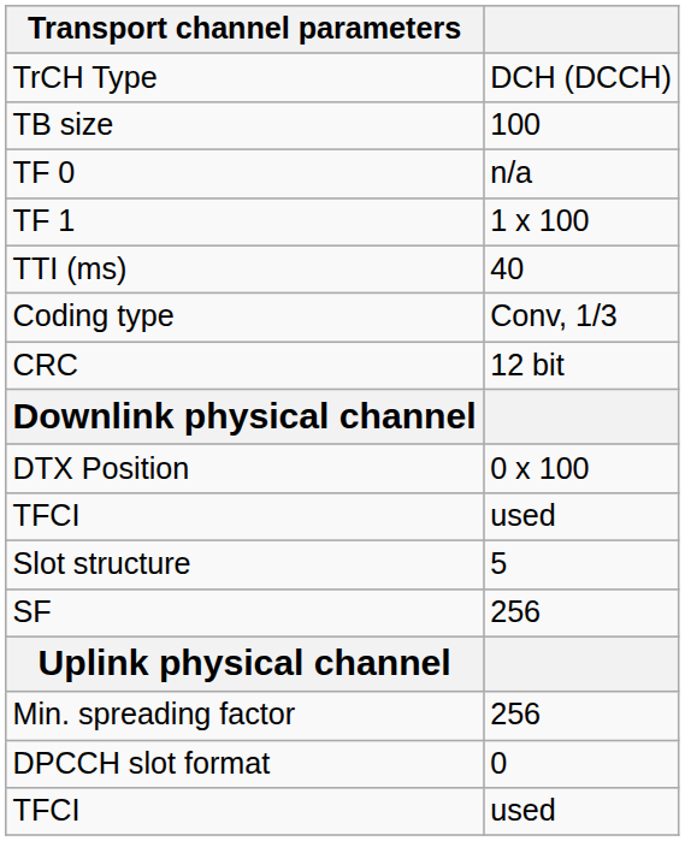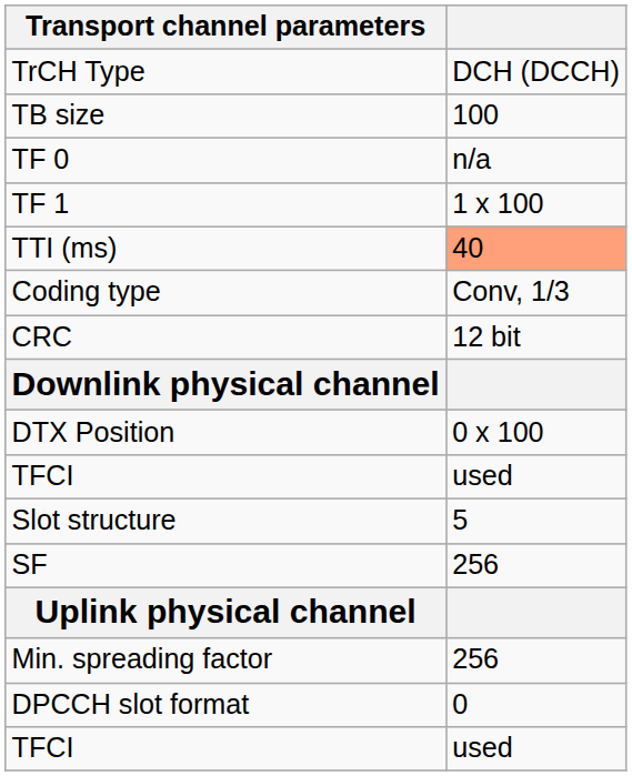row 6 | column 2: no background -> lightsalmon background
